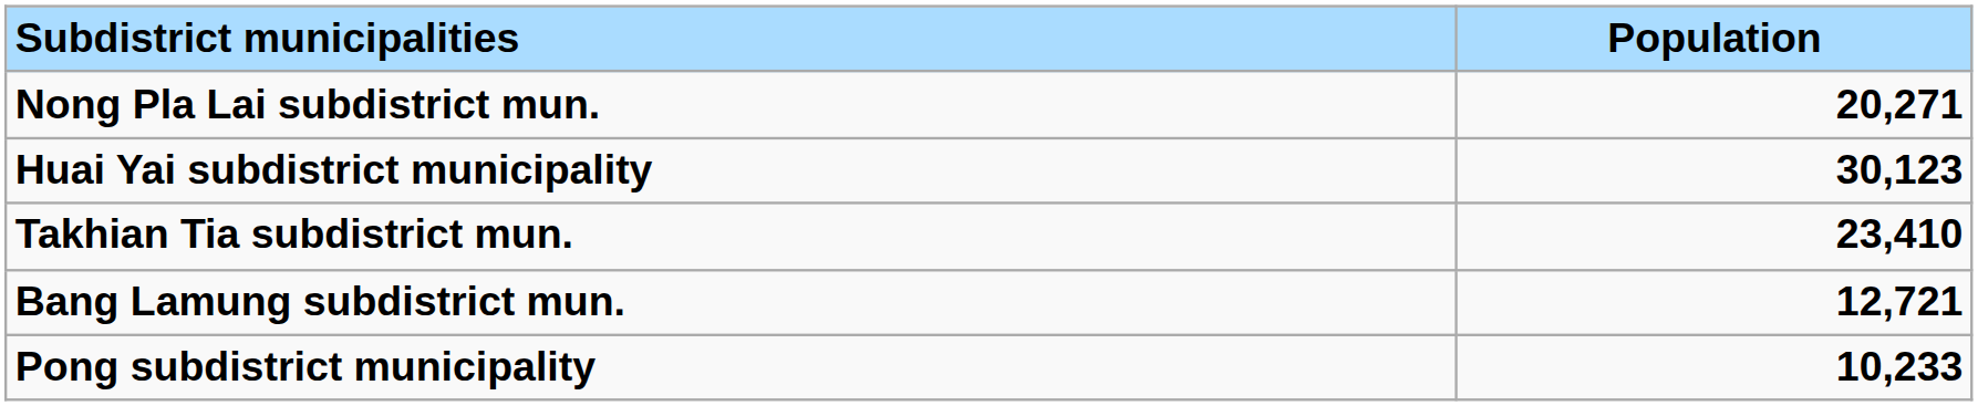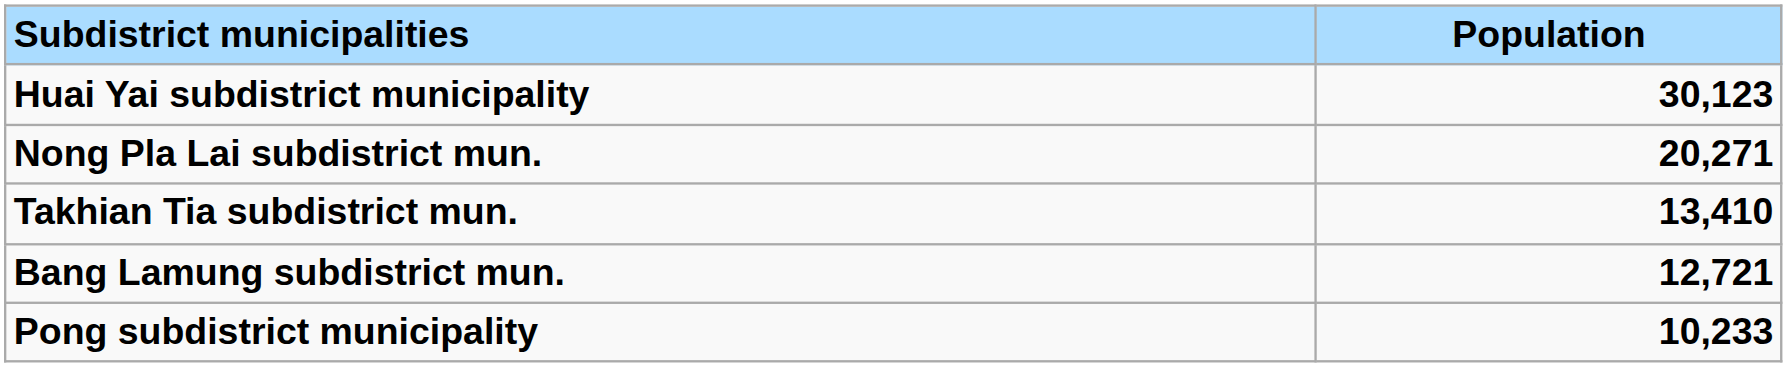rows swapped: Huai Yai subdistrict municipality <-> Nong Pla Lai subdistrict mun.
Takhian Tia subdistrict mun. | Population: 23,410 -> 13,410
